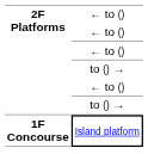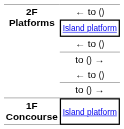row 2 | column 2: ← to () -> Island platform
